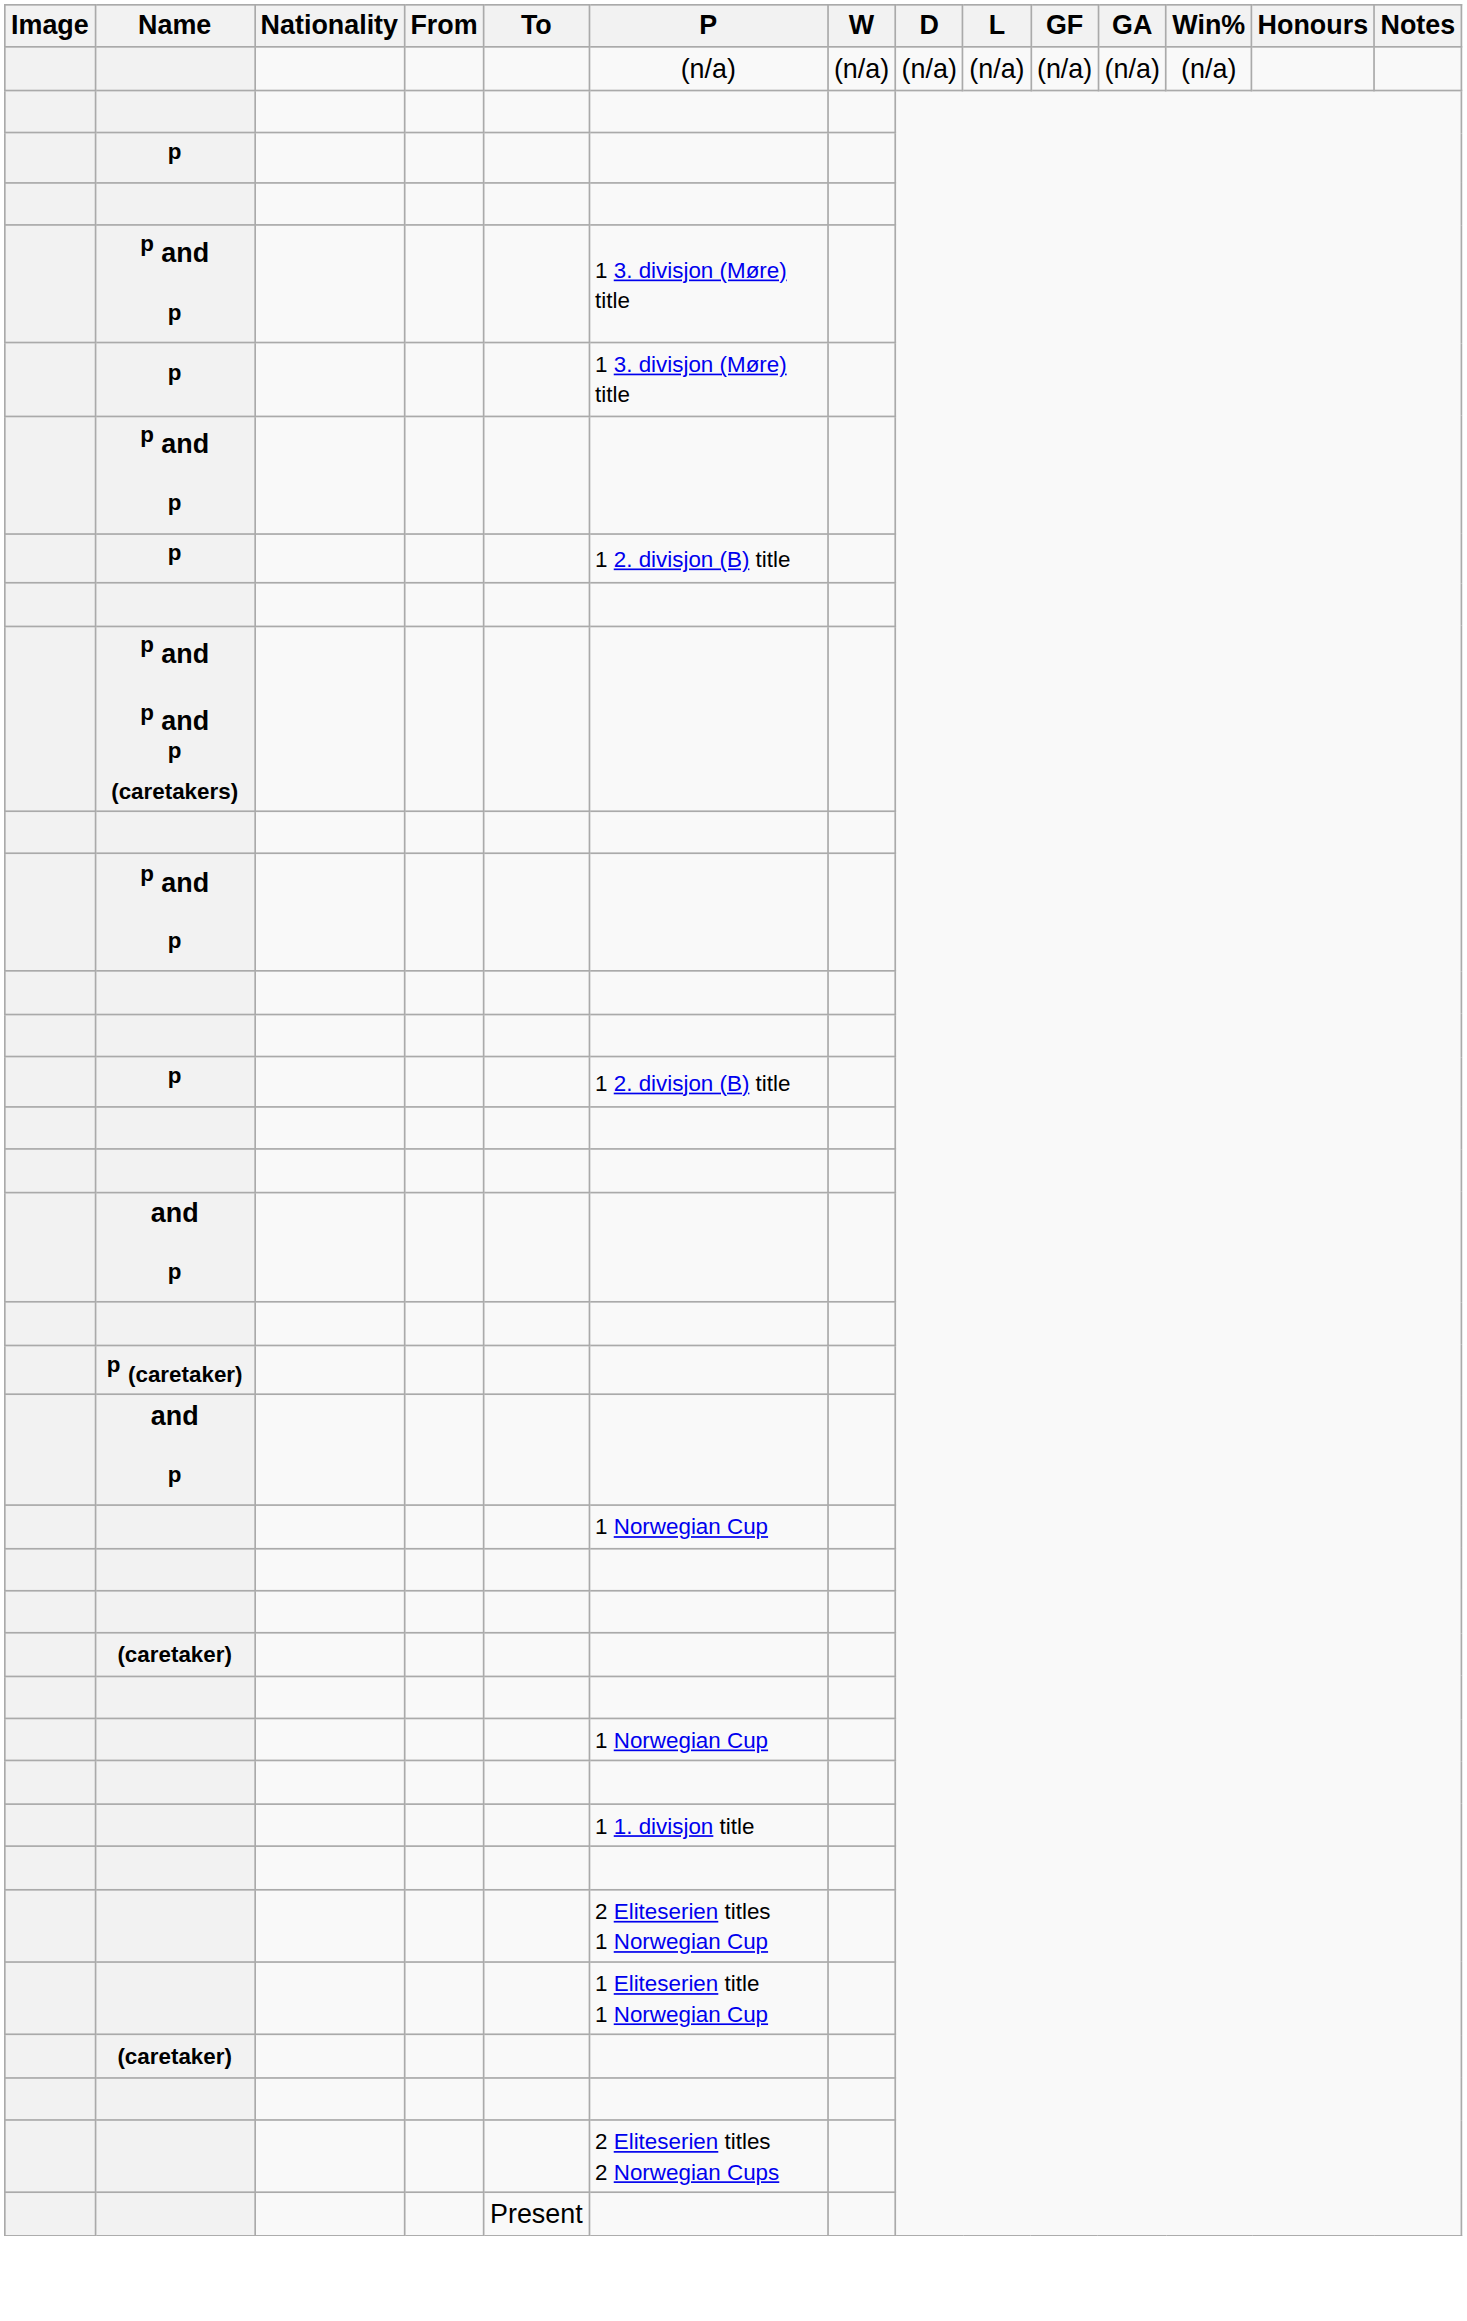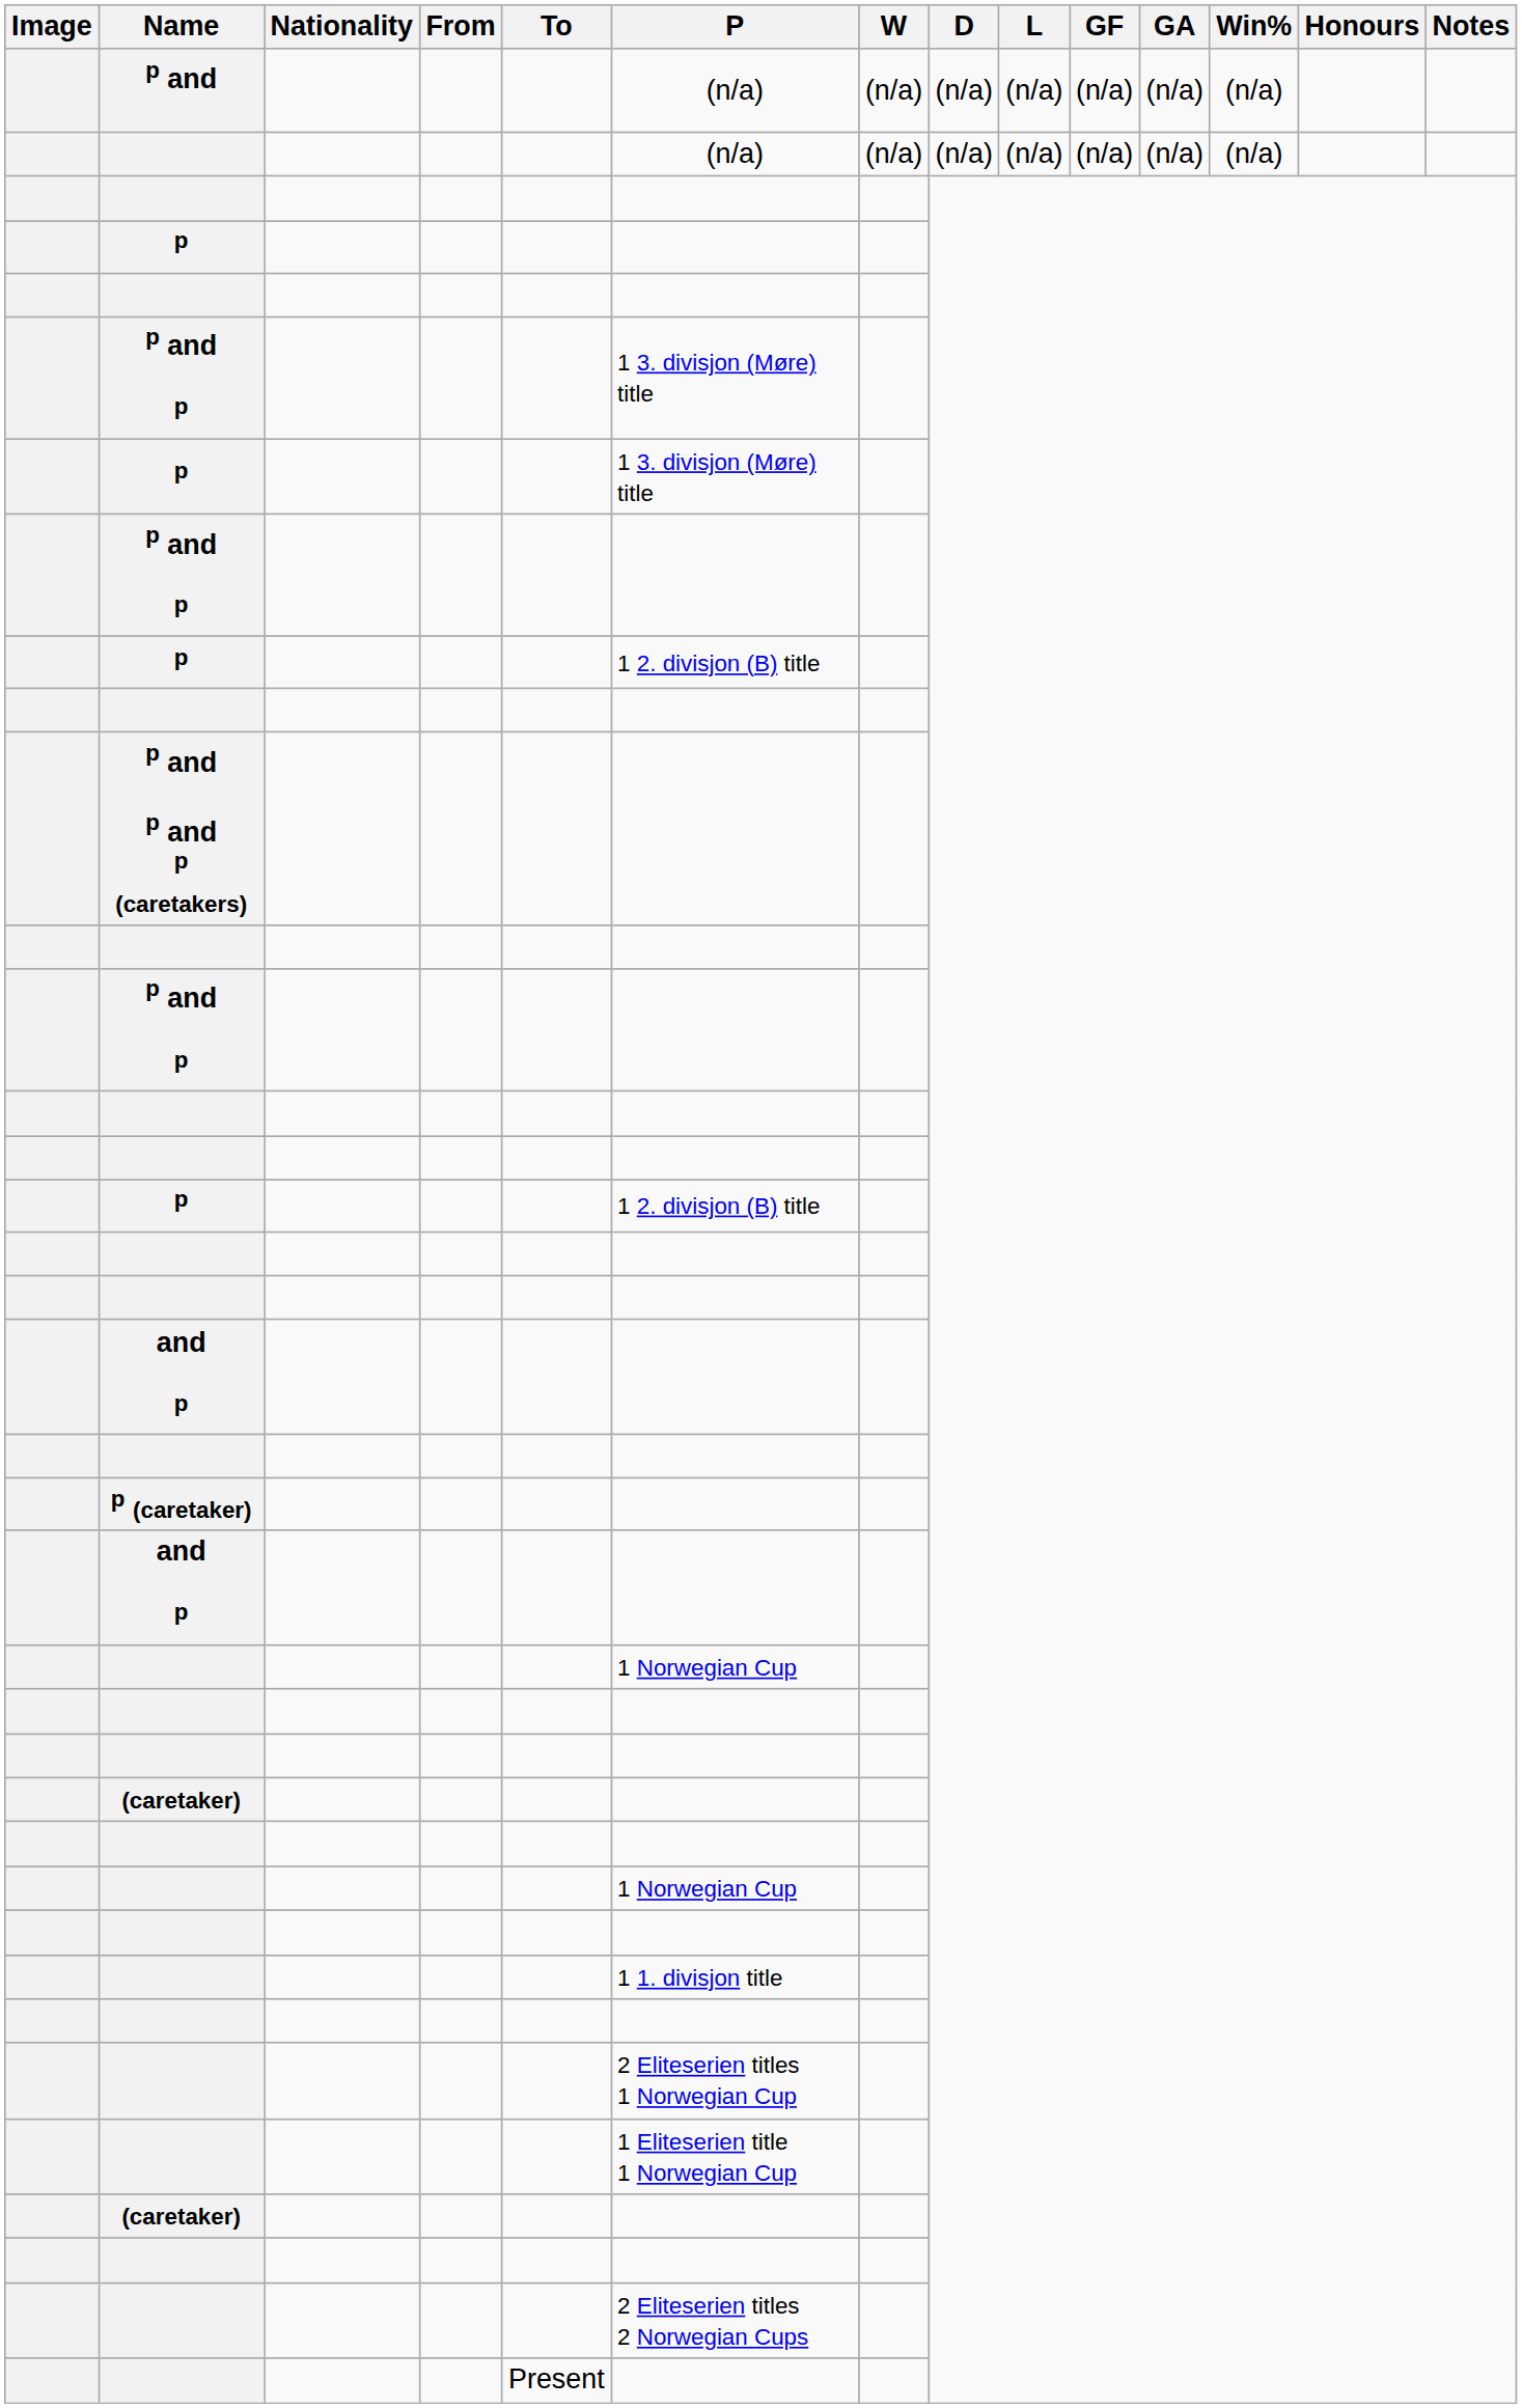+ row: p and | (n/a) | (n/a) | (n/a) | (n/a) | (n/a) | (n/a) | (n/a)
